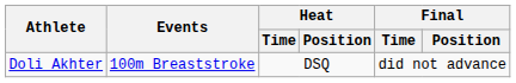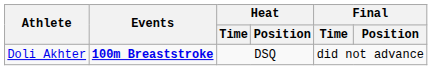Doli Akhter | Events: normal -> bold
